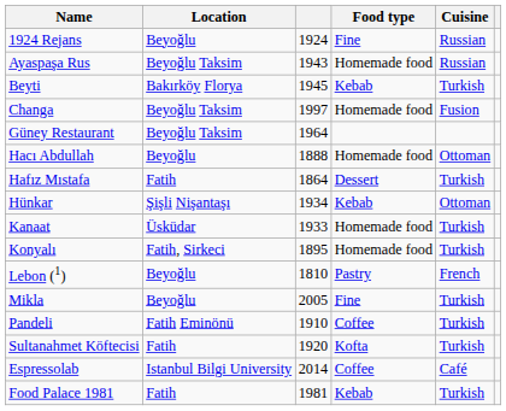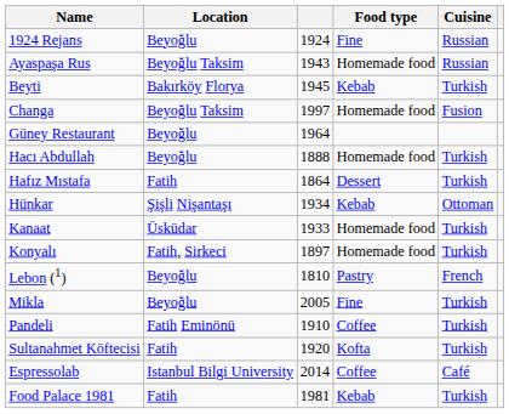Güney Restaurant | Location: Beyoğlu Taksim -> Beyoğlu
Hacı Abdullah | Cuisine: Ottoman -> Turkish
Konyalı | column 3: 1895 -> 1897
